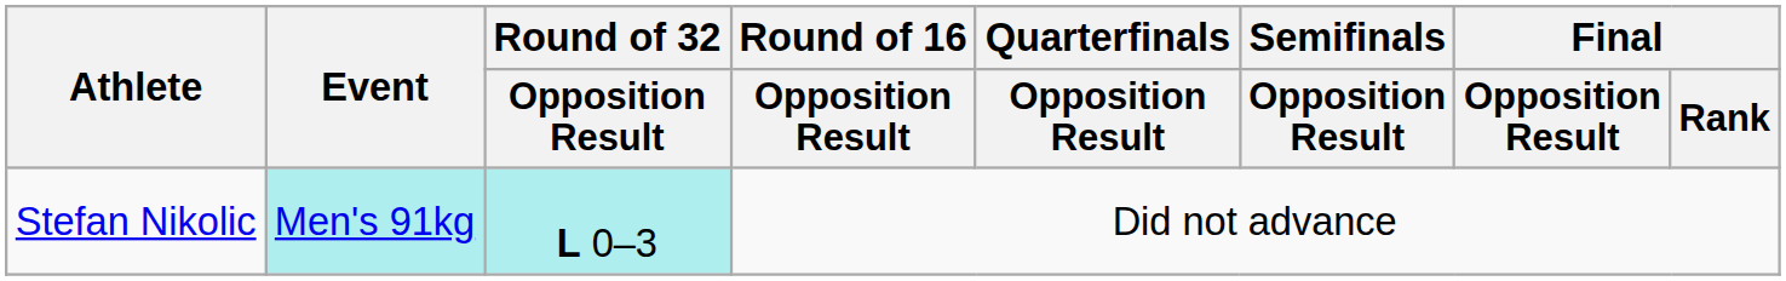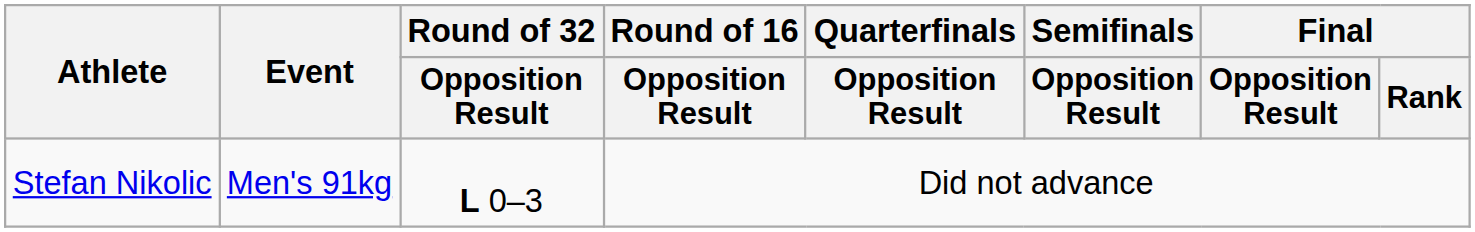Stefan Nikolic | Event: paleturquoise background -> no background
Stefan Nikolic | Round of 32 / Opposition Result: paleturquoise background -> no background
